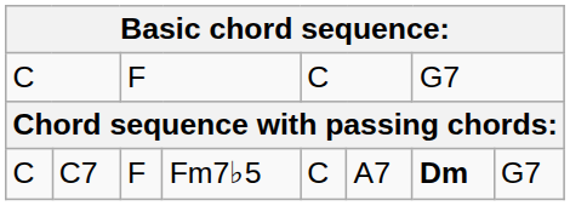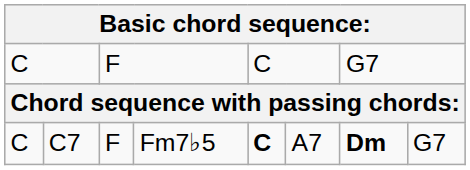Fm7♭5 | column 5: normal -> bold
